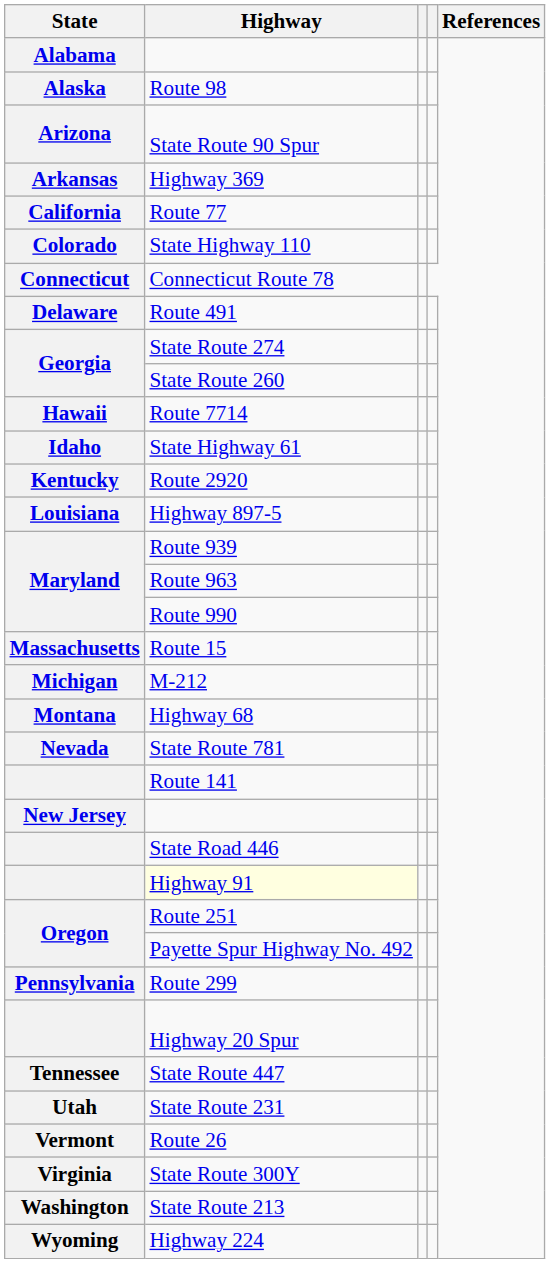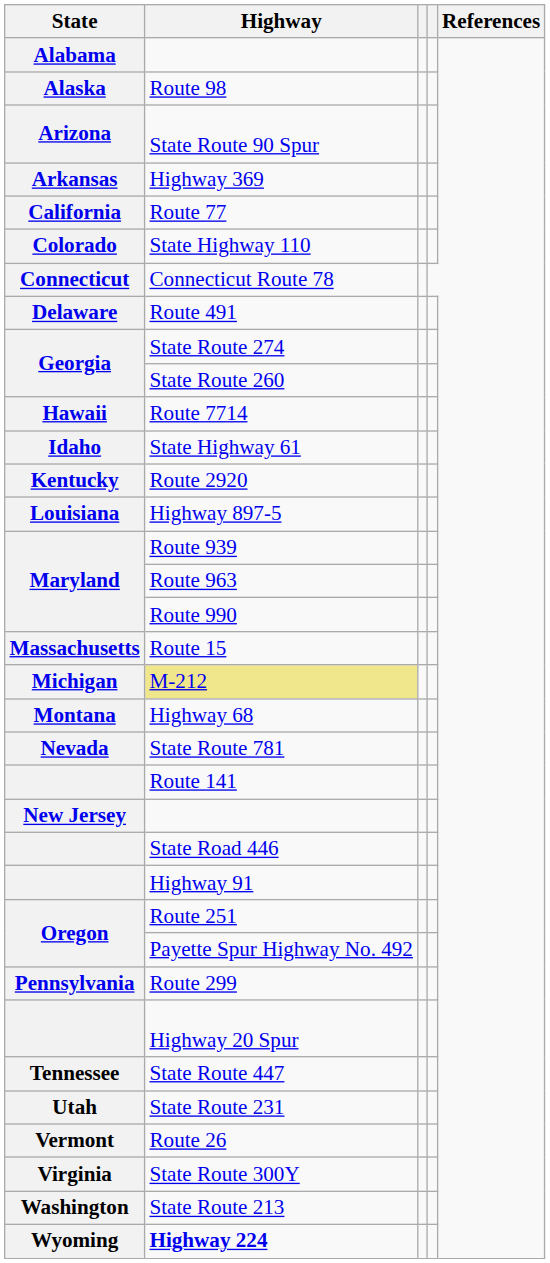M-212 | Highway: no background -> khaki background
Highway 91 | Highway: lightyellow background -> no background
Highway 224 | Highway: normal -> bold
